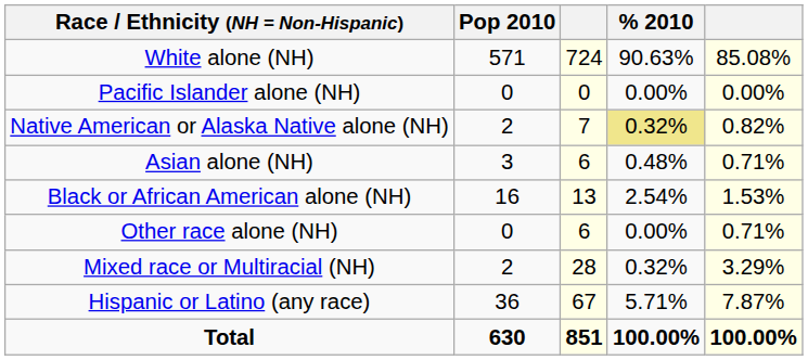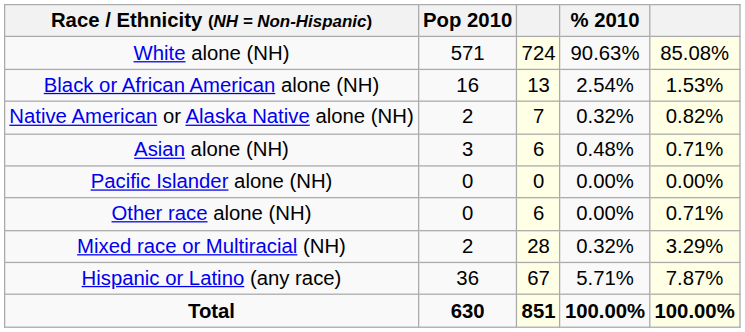rows swapped: Black or African American alone (NH) <-> Pacific Islander alone (NH)
Native American or Alaska Native alone (NH) | % 2010: khaki background -> no background
